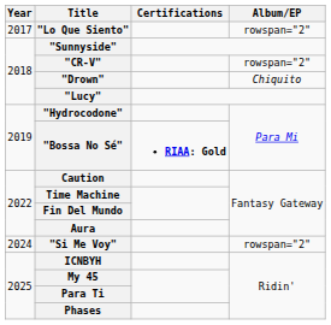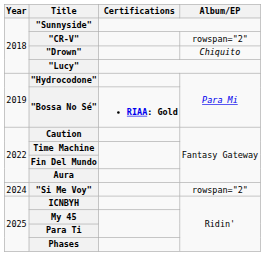- row: 2017 | "Lo Que Siento" | rowspan="2"
